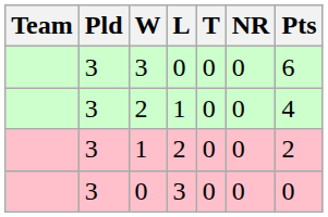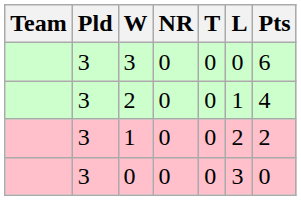columns swapped: L <-> NR
